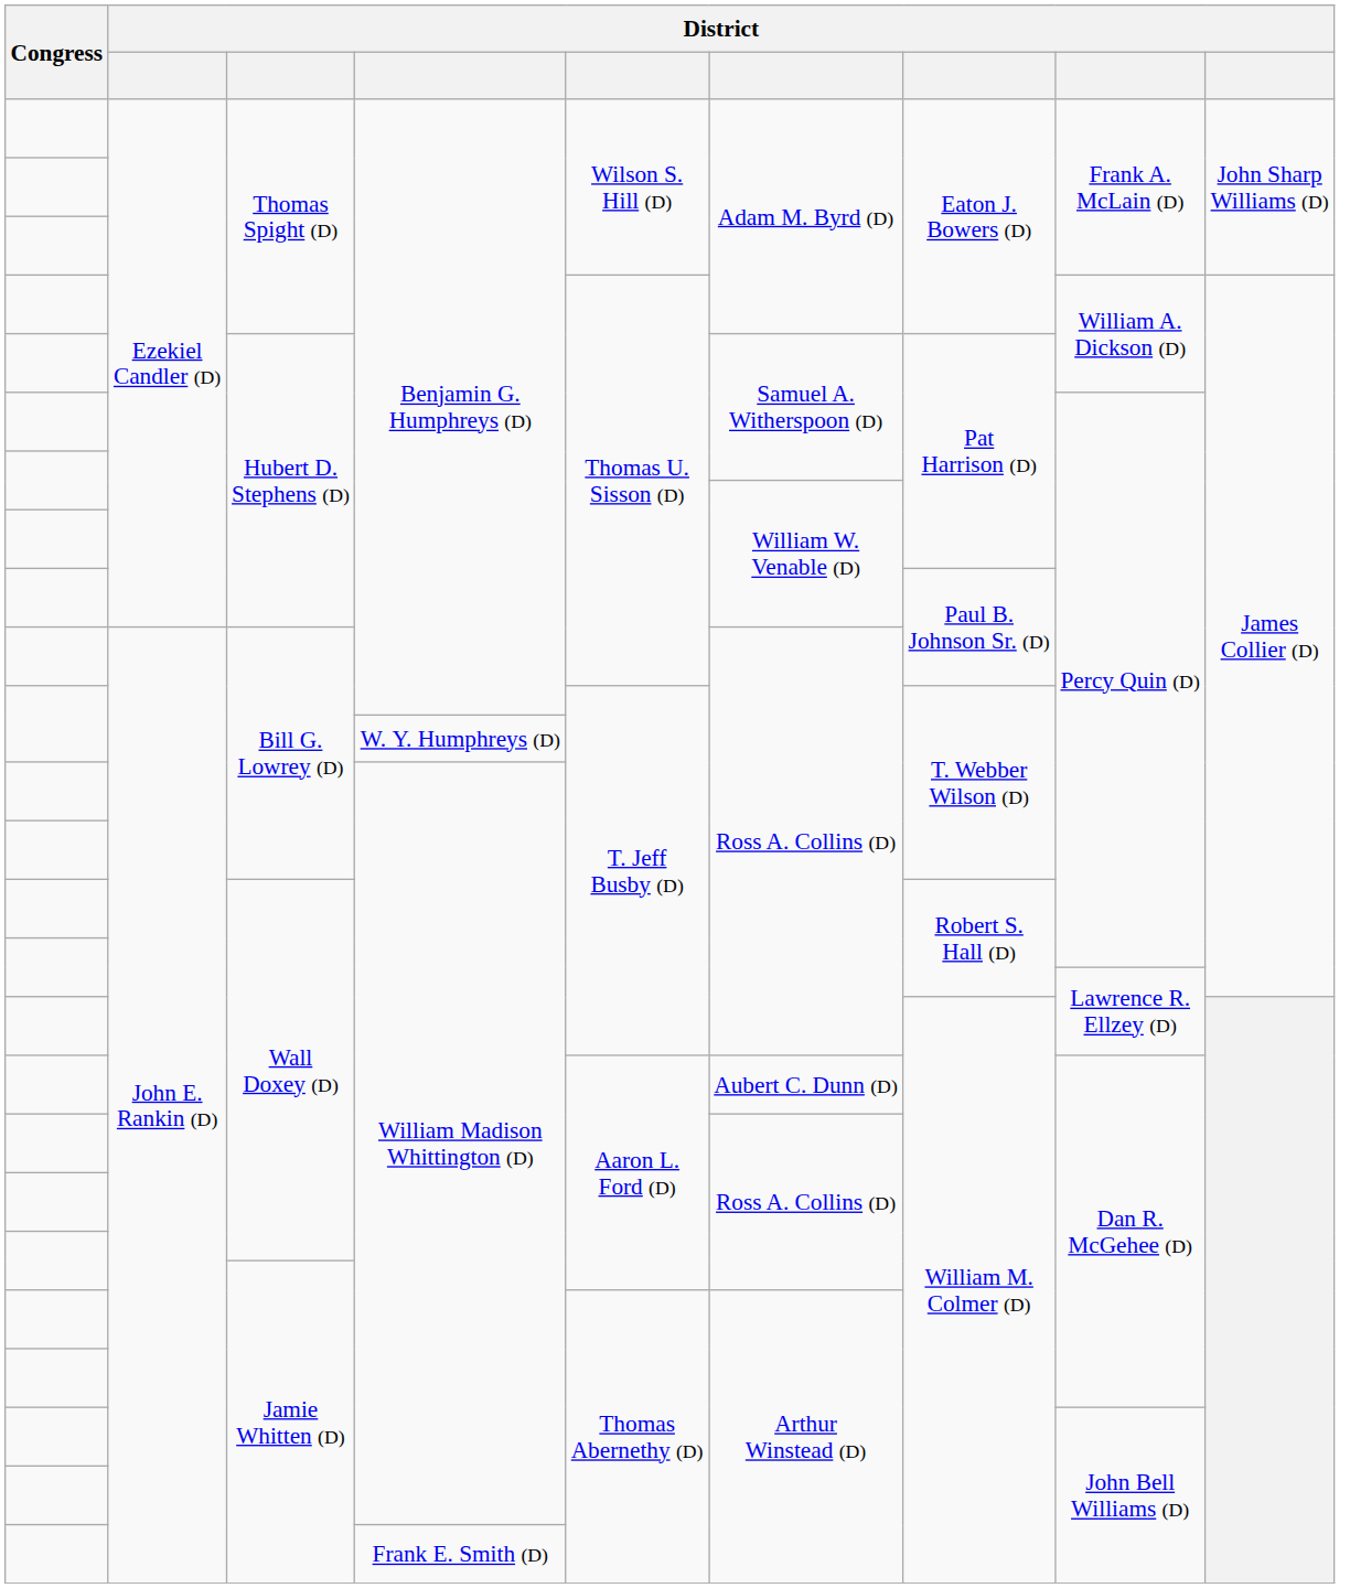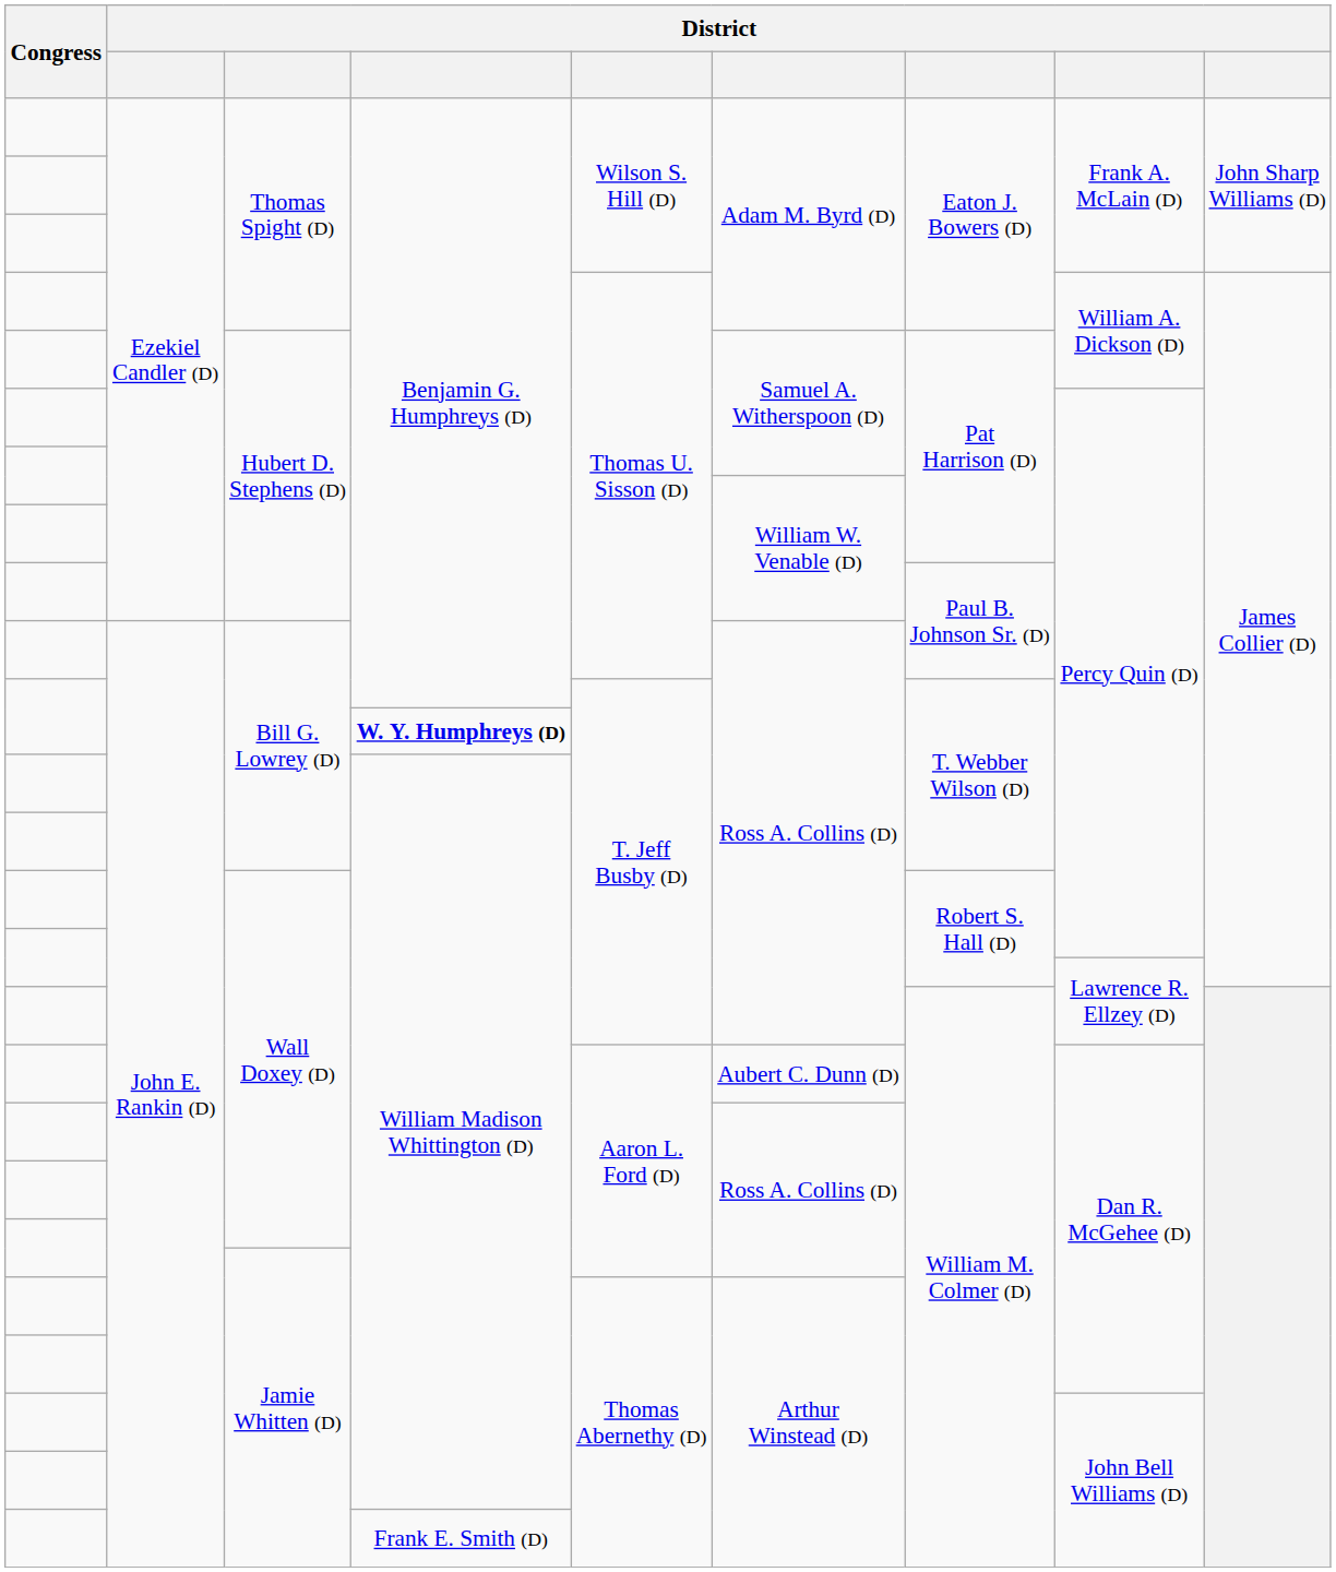Bill G. Lowrey (D) / W. Y. Humphreys (D) | column 4: normal -> bold
